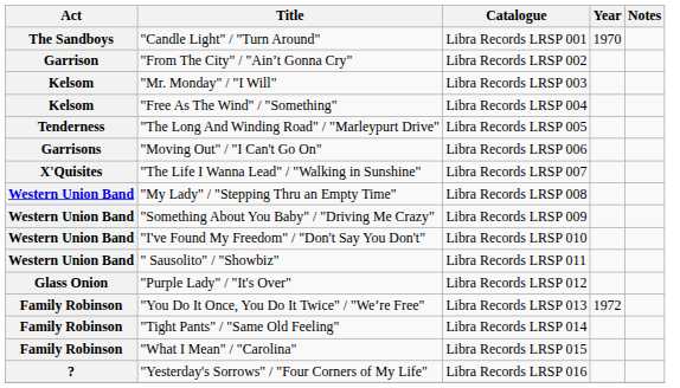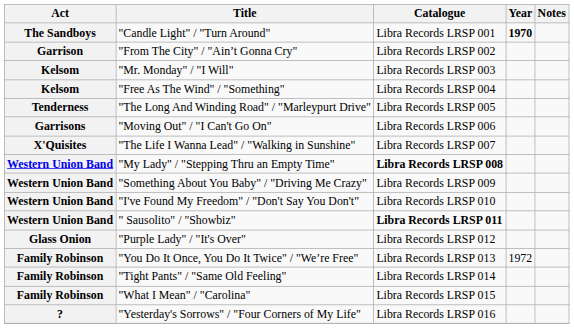"Candle Light" / "Turn Around" | Year: normal -> bold
"My Lady" / "Stepping Thru an Empty Time" | Catalogue: normal -> bold
" Sausolito" / "Showbiz" | Catalogue: normal -> bold
